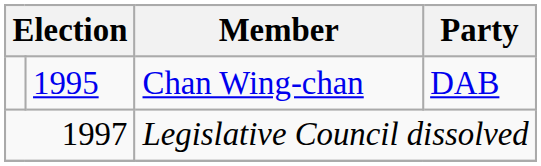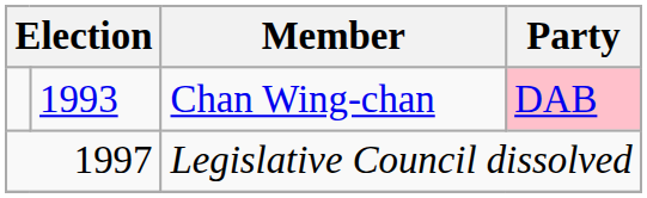Chan Wing-chan | column 2: 1995 -> 1993
Chan Wing-chan | Party: no background -> pink background
